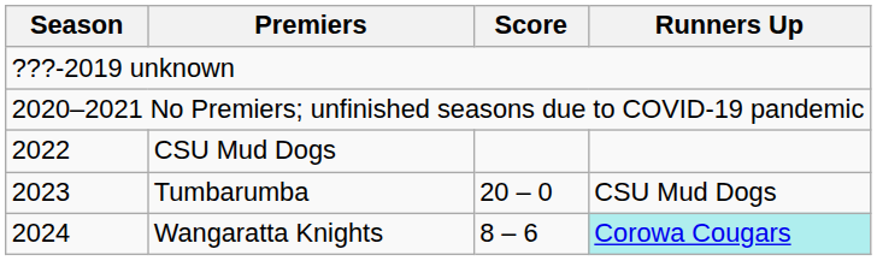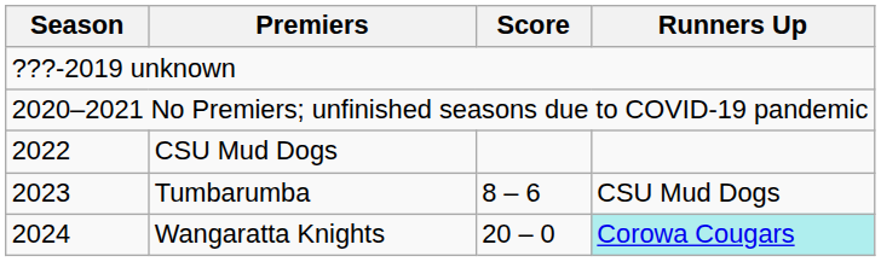Tumbarumba | Score: 20 – 0 -> 8 – 6
Wangaratta Knights | Score: 8 – 6 -> 20 – 0
